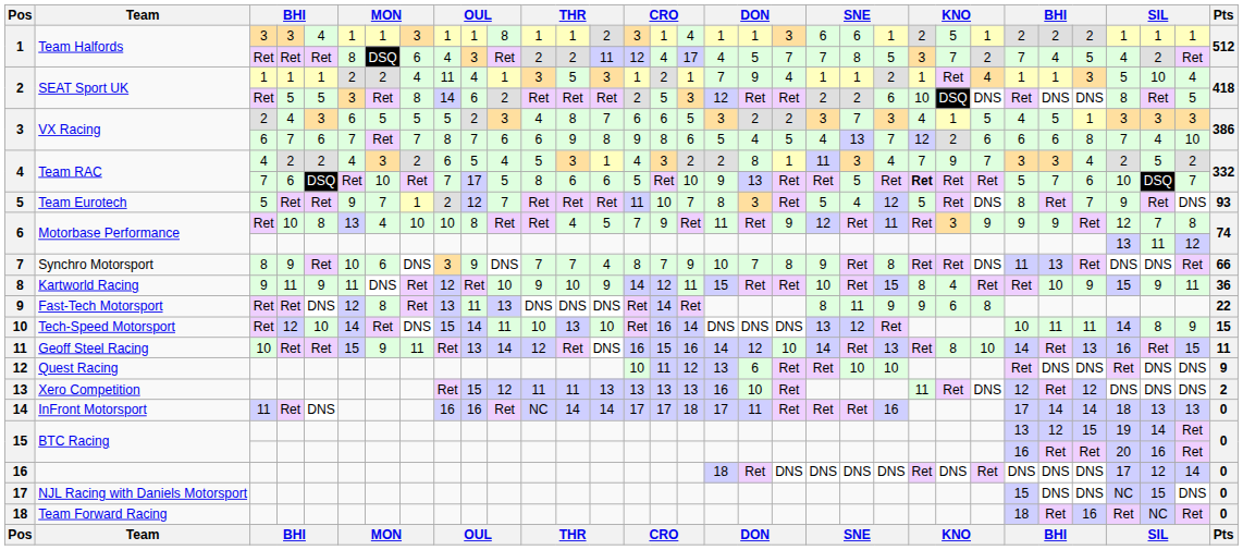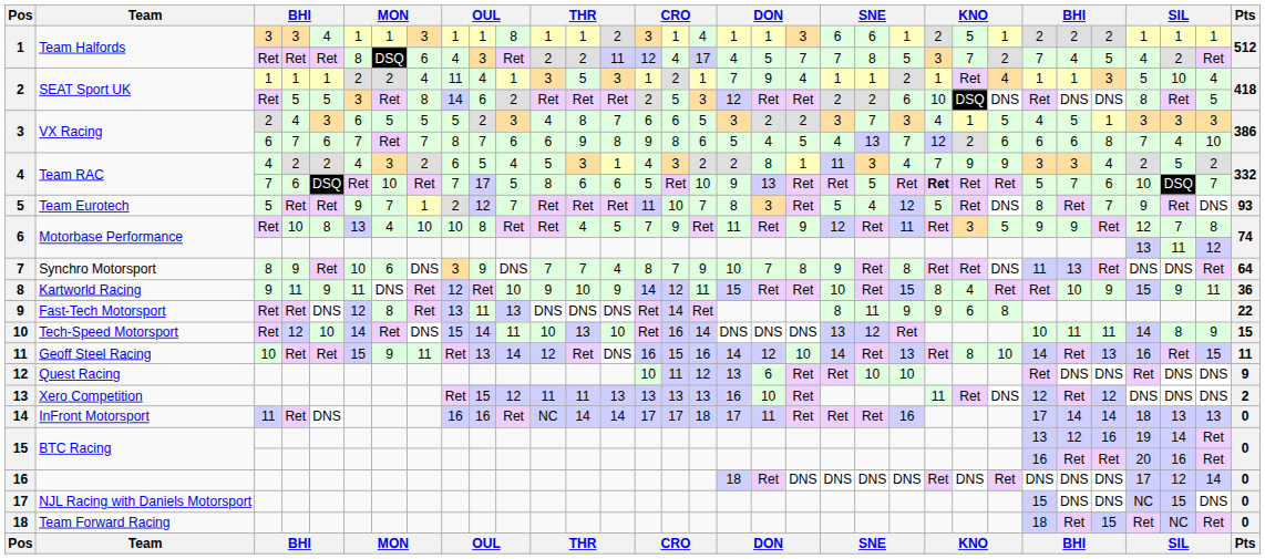row 8 | column 26: 7 -> 9
row 11 | column 26: 9 -> 5
row 13 | Pts: 66 -> 64
row 21 | column 29: 15 -> 16
row 25 | column 29: 16 -> 15
